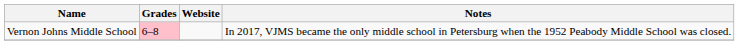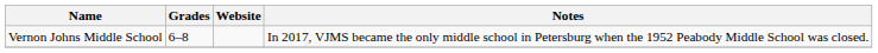Vernon Johns Middle School | Grades: pink background -> no background
